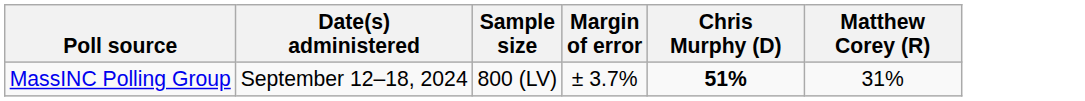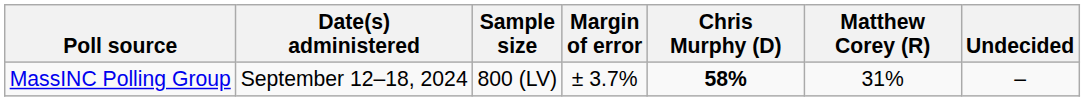+ column: Undecided | –
MassINC Polling Group | Chris Murphy (D): 51% -> 58%
